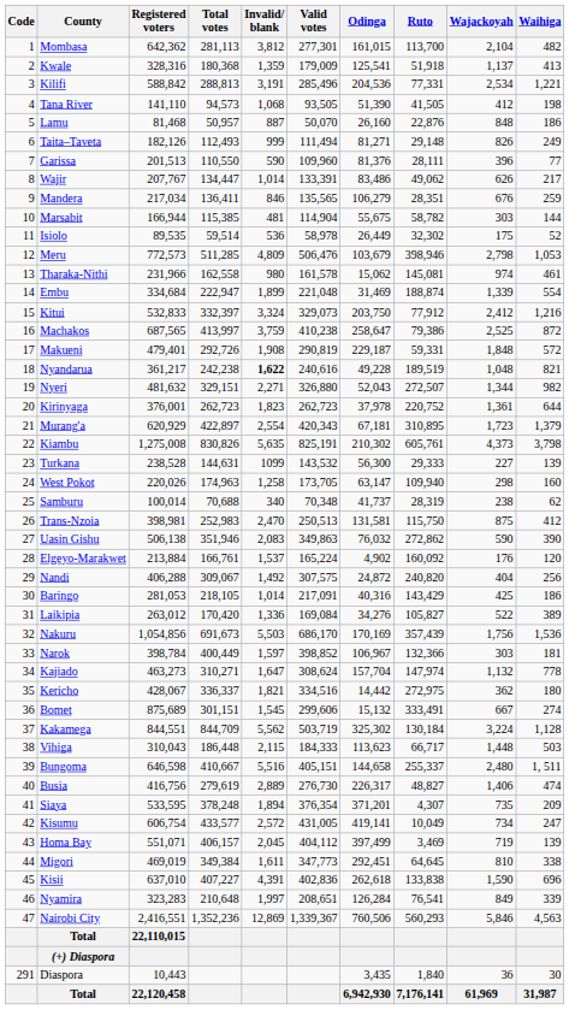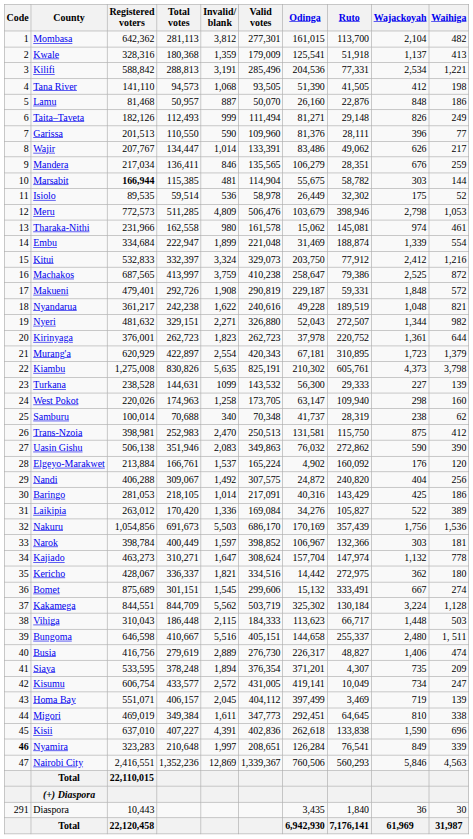Marsabit | Registered voters: normal -> bold
Nyandarua | Invalid/ blank: bold -> normal
Nyamira | Code: normal -> bold
